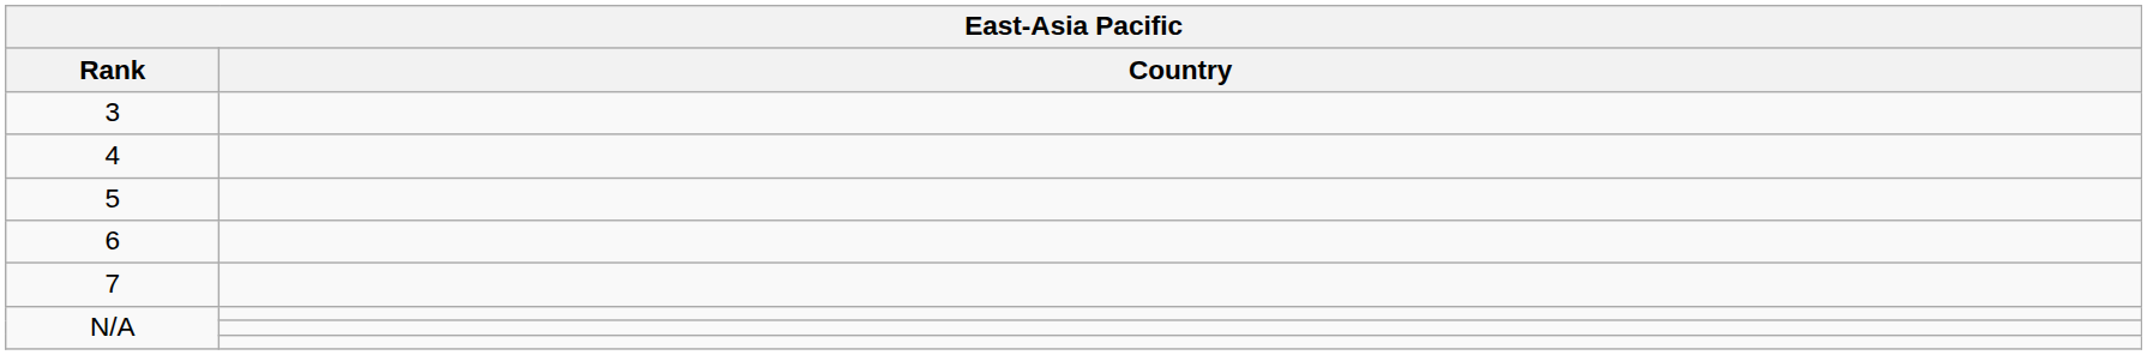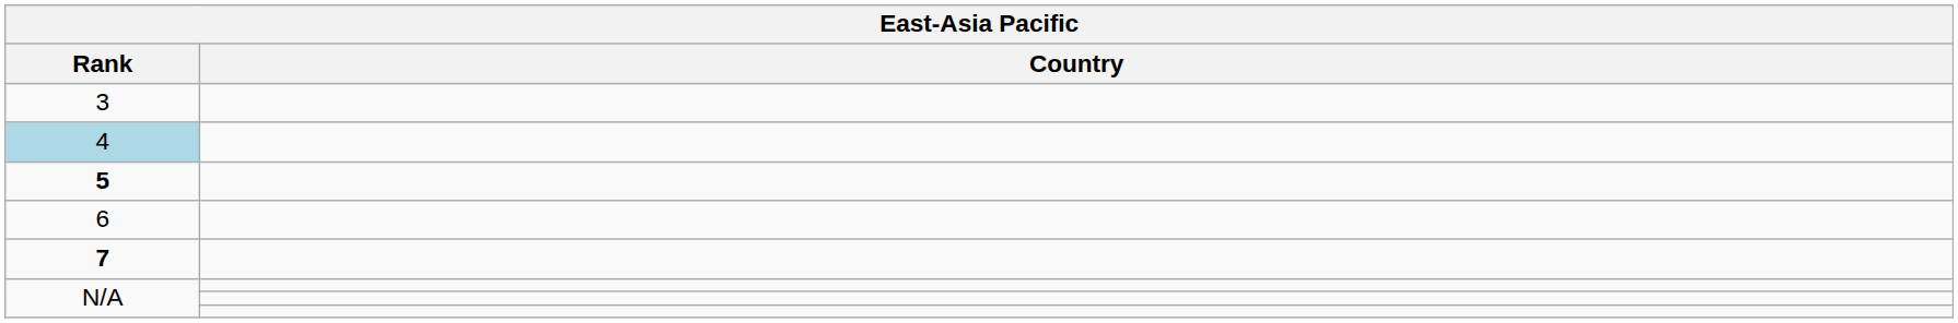row 4 | Rank: no background -> lightblue background
row 5 | Rank: normal -> bold
row 7 | Rank: normal -> bold
